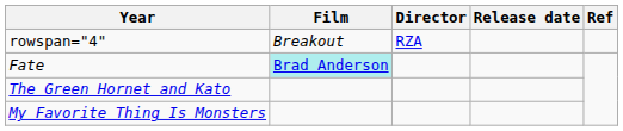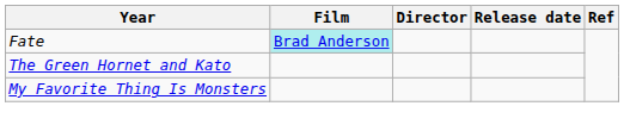- row: rowspan="4" | Breakout | RZA
